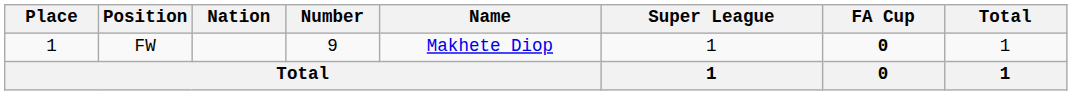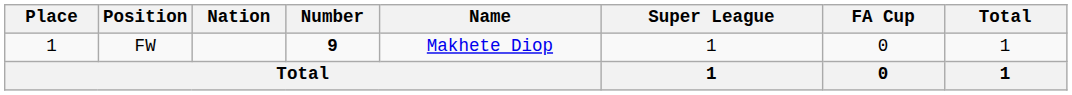FW | Number: normal -> bold
FW | FA Cup: bold -> normal
